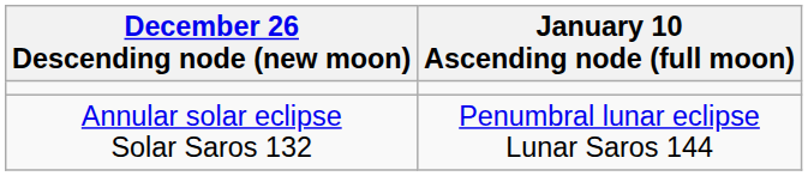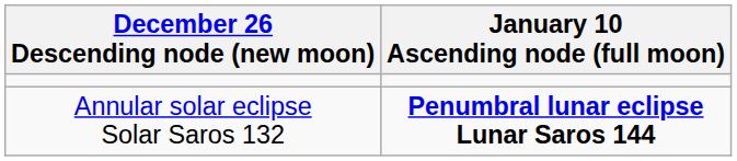Annular solar eclipse Solar Saros 132 | January 10 Ascending node (full moon): normal -> bold
